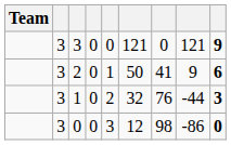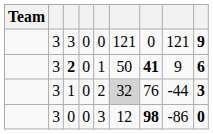row 3 | column 3: normal -> bold
row 3 | column 7: normal -> bold
row 4 | column 6: no background -> lightgrey background
row 5 | column 7: normal -> bold
